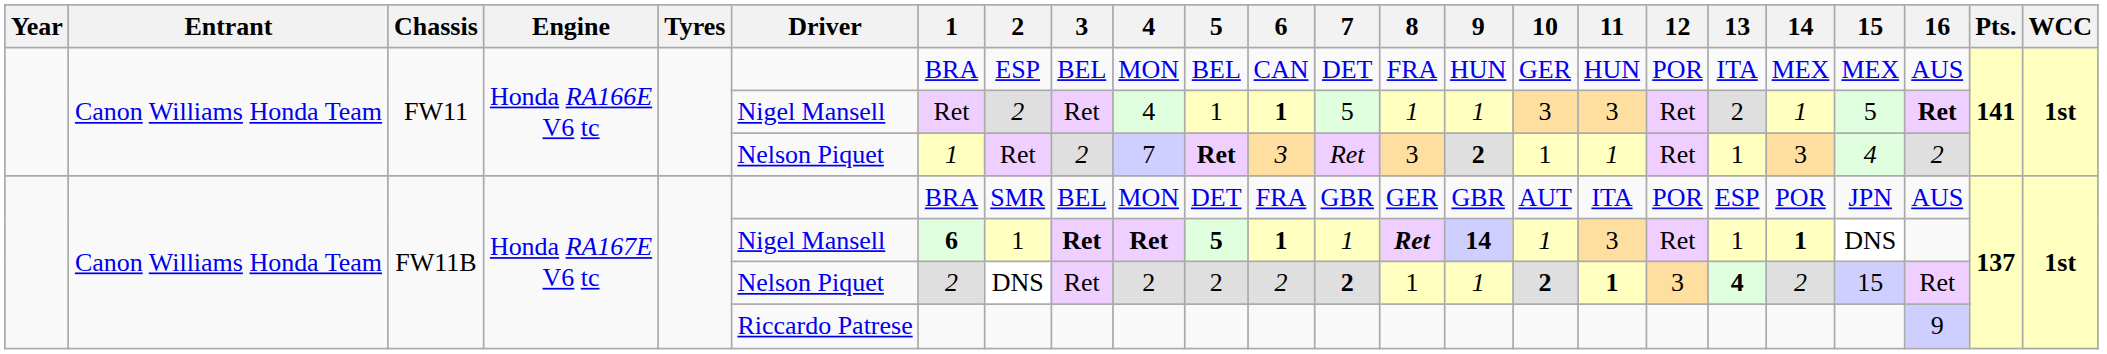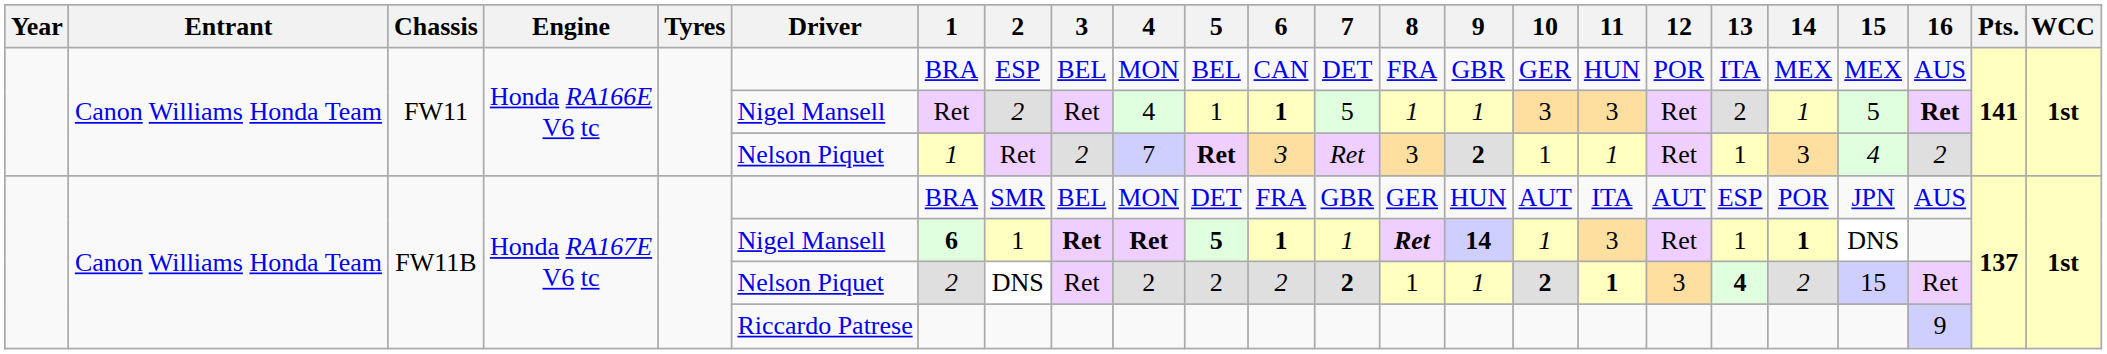row 2 | 9: HUN -> GBR
row 5 | 9: GBR -> HUN
row 5 | 12: POR -> AUT
